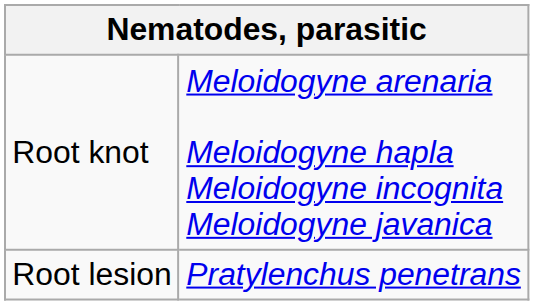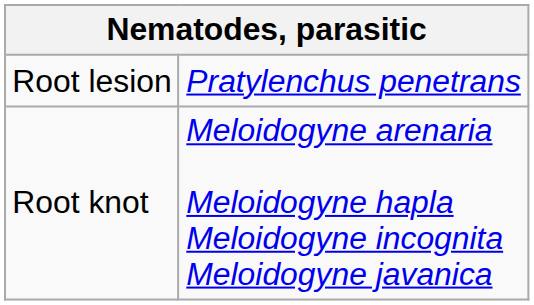rows swapped: Root knot <-> Root lesion
